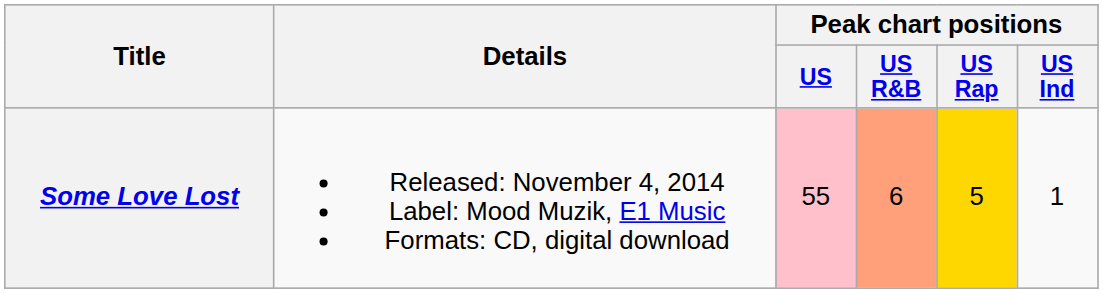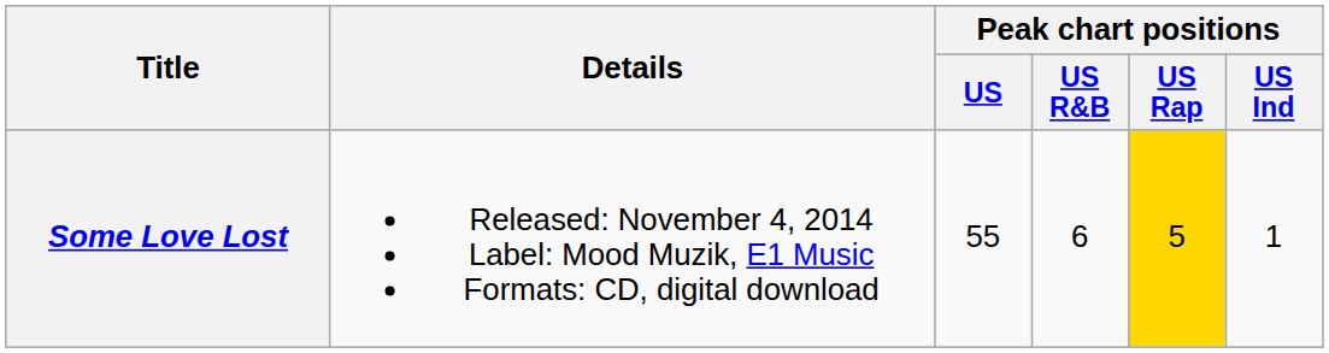Some Love Lost | Peak chart positions / US: pink background -> no background
Some Love Lost | Peak chart positions / US R&B: lightsalmon background -> no background
